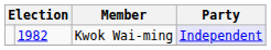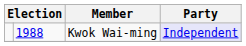Kwok Wai-ming | column 2: 1982 -> 1988
